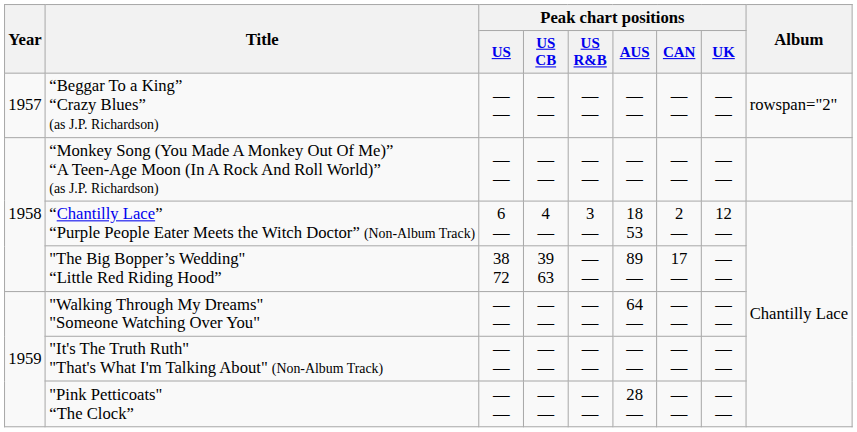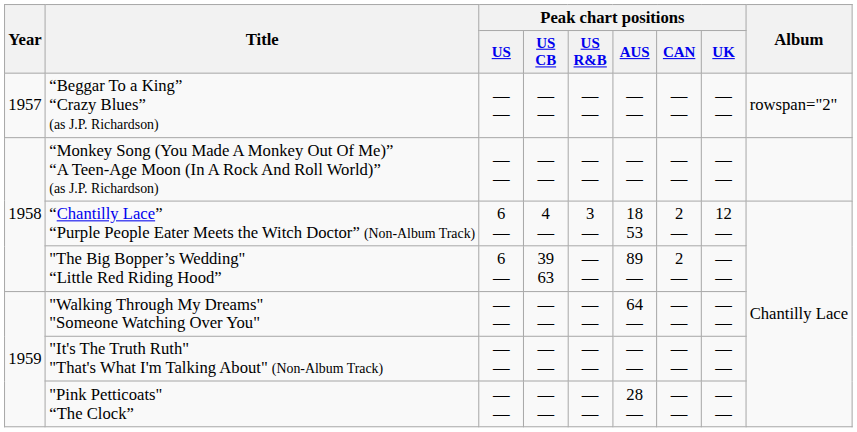"The Big Bopper’s Wedding" “Little Red Riding Hood” | Peak chart positions / US: 38 72 -> 6 —
"The Big Bopper’s Wedding" “Little Red Riding Hood” | Peak chart positions / CAN: 17 — -> 2 —
